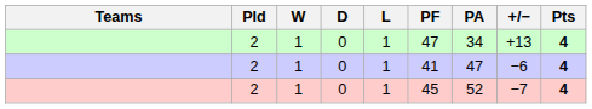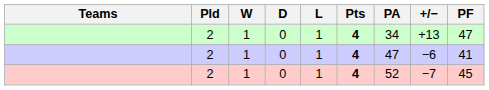columns swapped: PF <-> Pts
